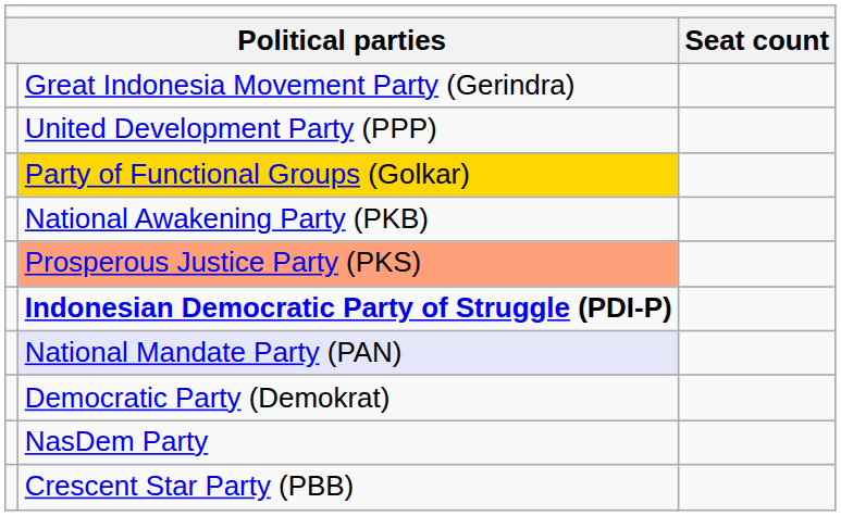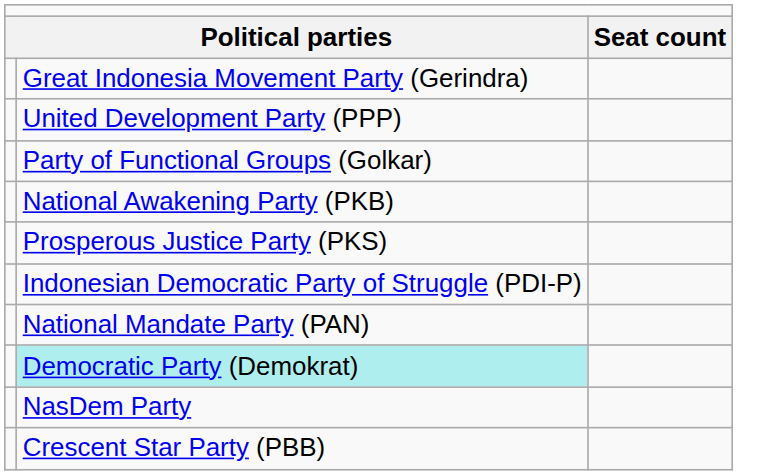Party of Functional Groups (Golkar) | column 2: gold background -> no background
Prosperous Justice Party (PKS) | column 2: lightsalmon background -> no background
Indonesian Democratic Party of Struggle (PDI-P) | column 2: bold -> normal
National Mandate Party (PAN) | column 2: lavender background -> no background
Democratic Party (Demokrat) | column 2: no background -> paleturquoise background
